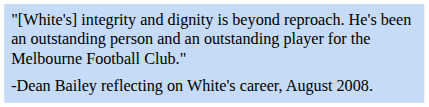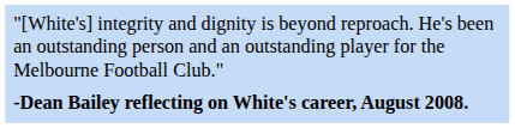row 2 | column 1: normal -> bold
